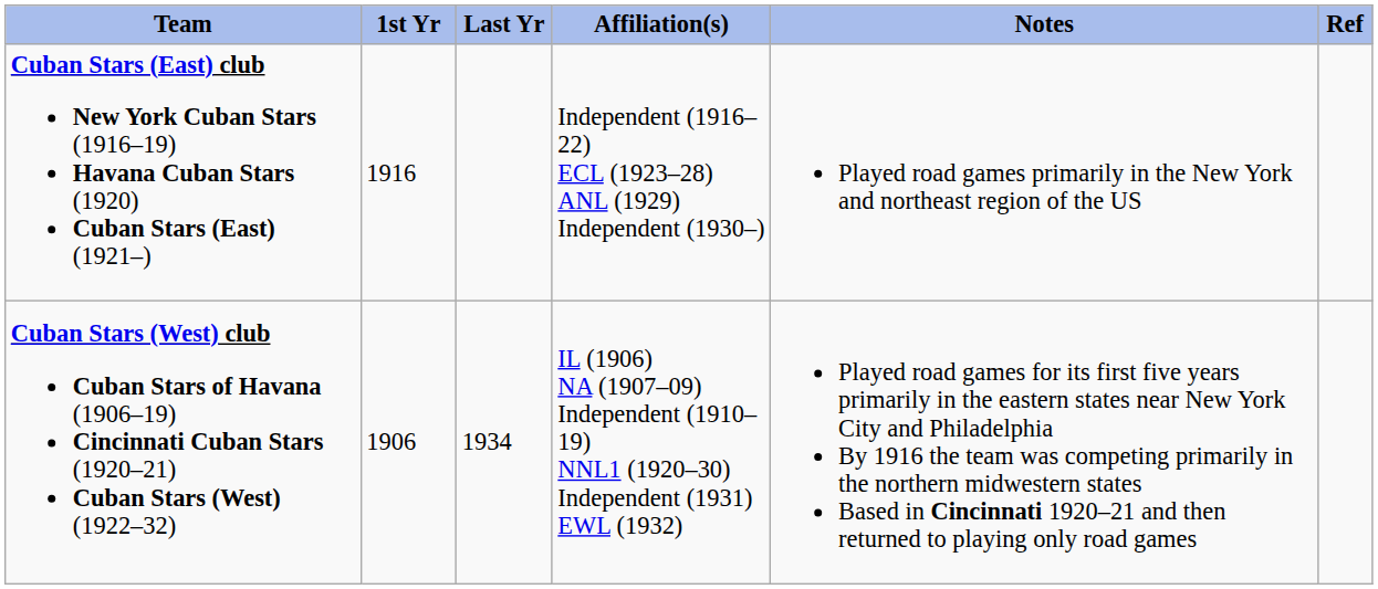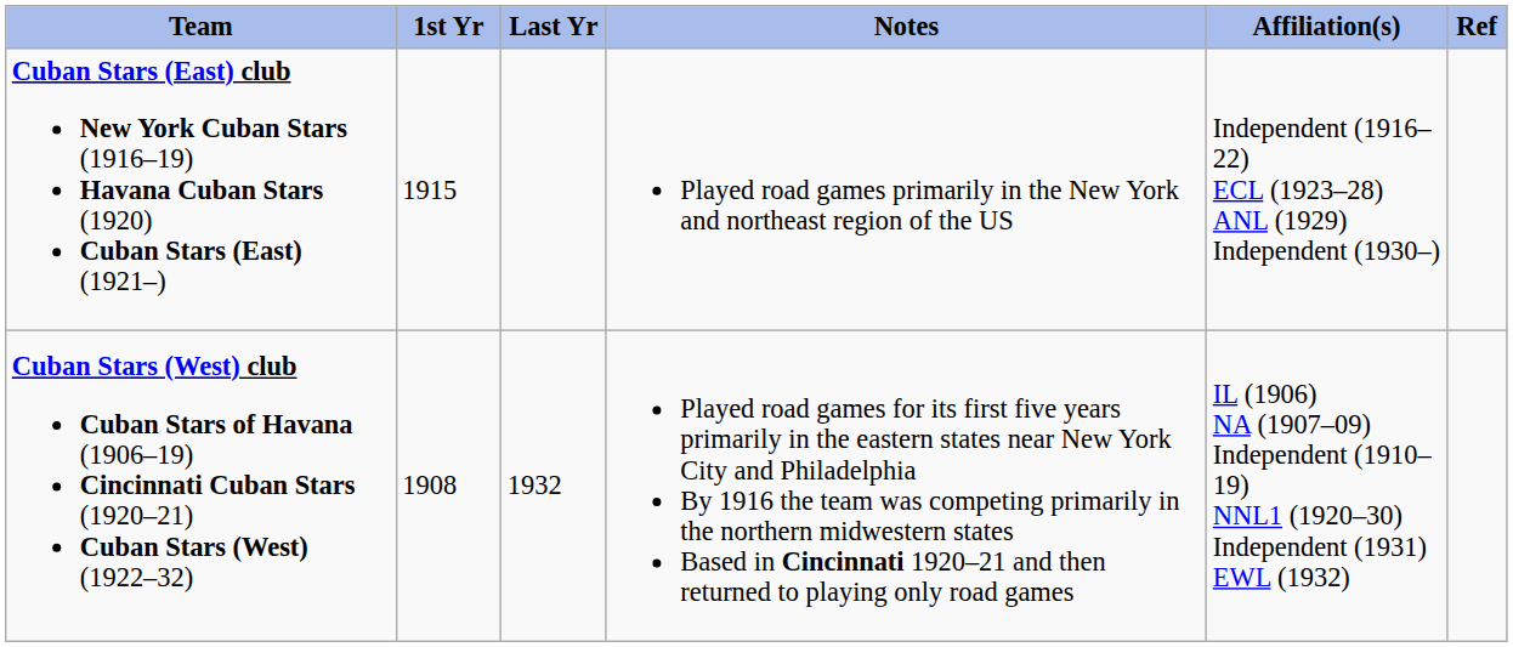columns swapped: Affiliation(s) <-> Notes
row 2 | 1st Yr: 1916 -> 1915
row 3 | 1st Yr: 1906 -> 1908
row 3 | Last Yr: 1934 -> 1932
